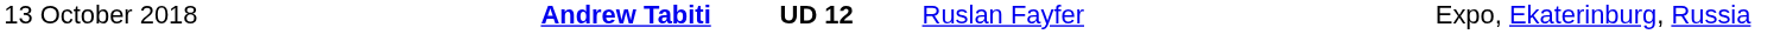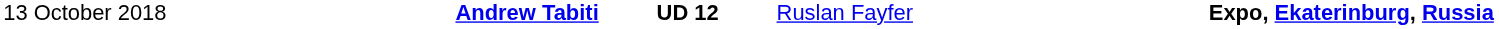13 October 2018 | column 5: normal -> bold
